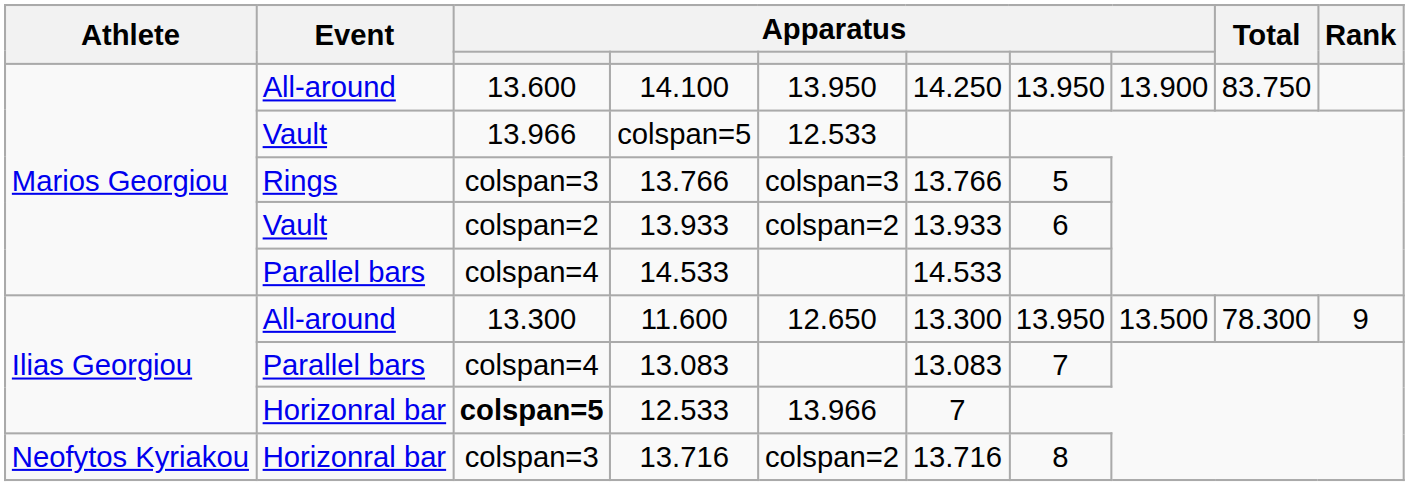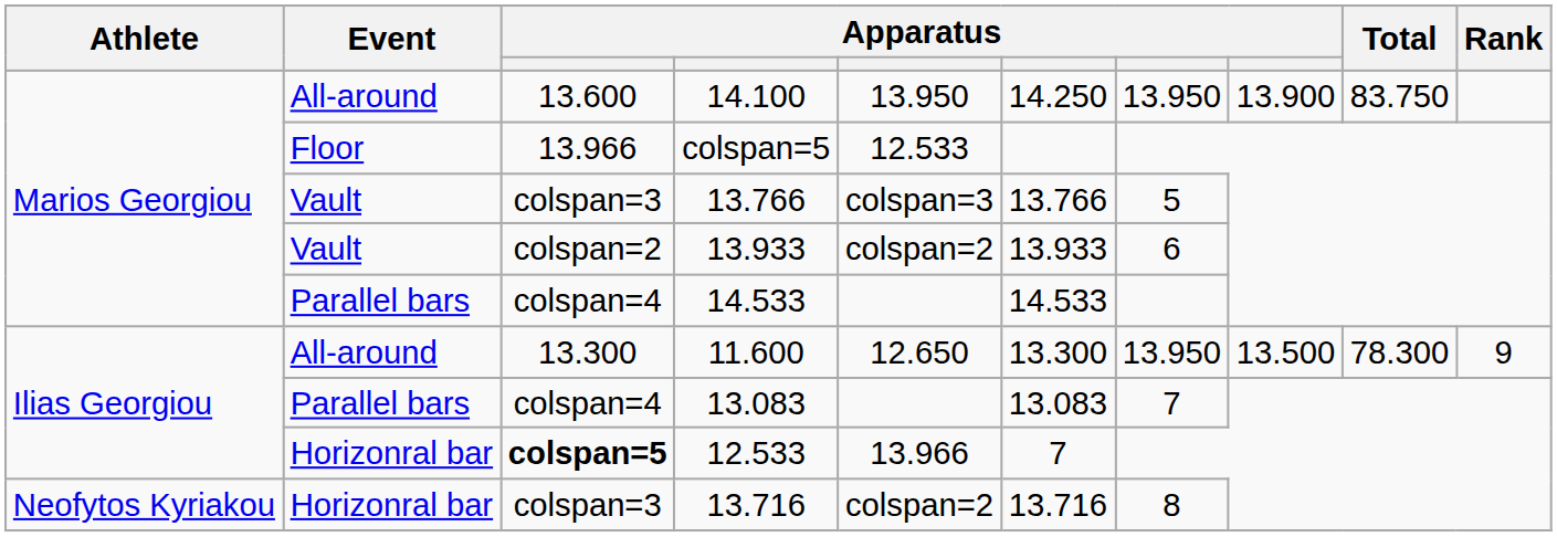row 4 | Event: Vault -> Floor
row 5 | Event: Rings -> Vault
